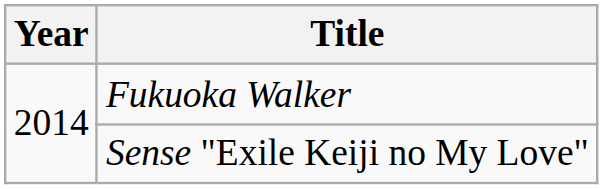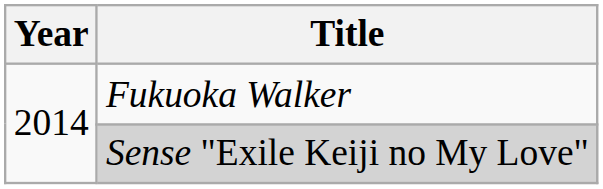Sense "Exile Keiji no My Love" | Title: no background -> lightgrey background
